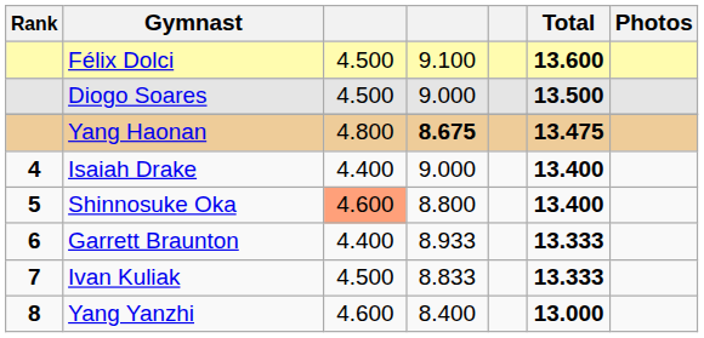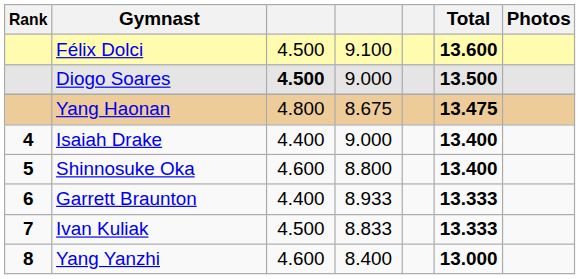Diogo Soares | column 3: normal -> bold
Yang Haonan | column 4: bold -> normal
Shinnosuke Oka | column 3: lightsalmon background -> no background
